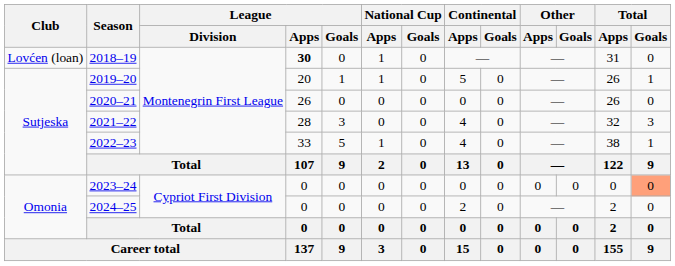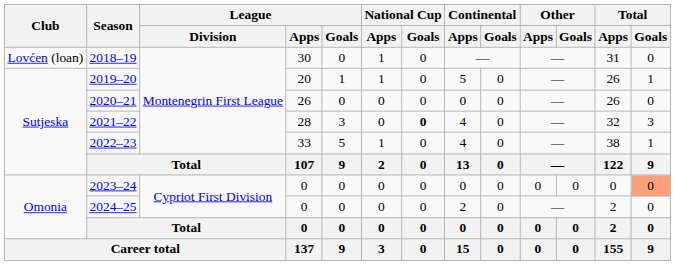2018–19 | League / Apps: bold -> normal
2021–22 | National Cup / Goals: normal -> bold
